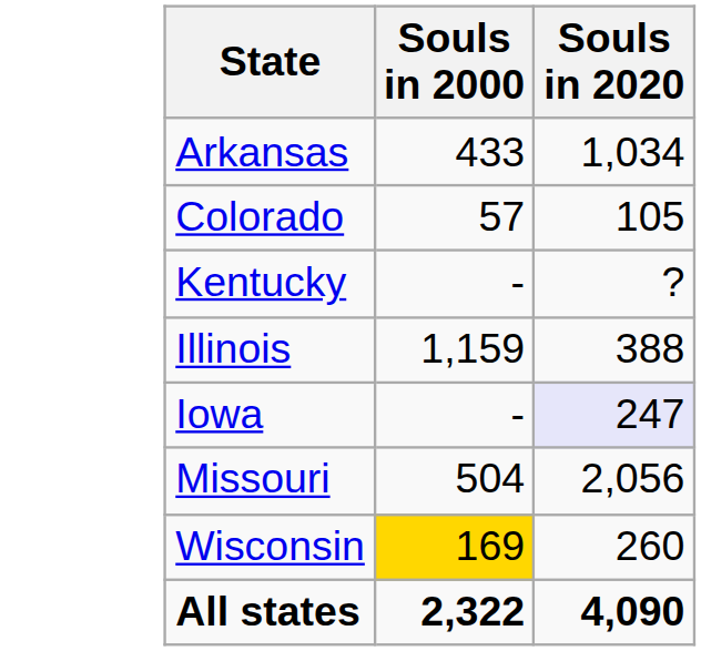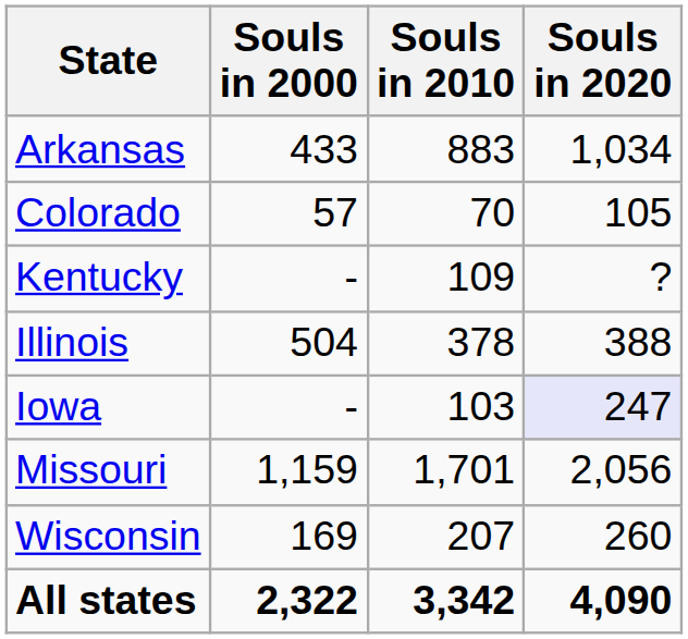+ column: Souls in 2010 | 883 | 70 | 109 | 378 | 103 | 1,701 | 207 | 3,342
Illinois | Souls in 2000: 1,159 -> 504
Missouri | Souls in 2000: 504 -> 1,159
Wisconsin | Souls in 2000: gold background -> no background
